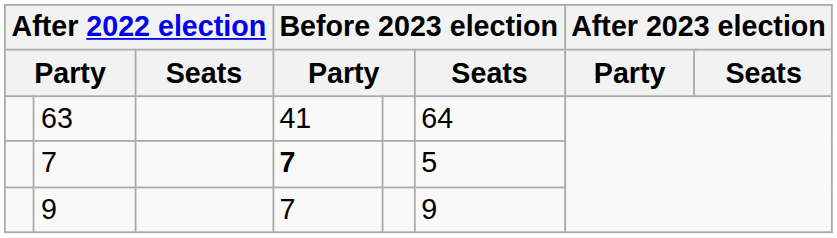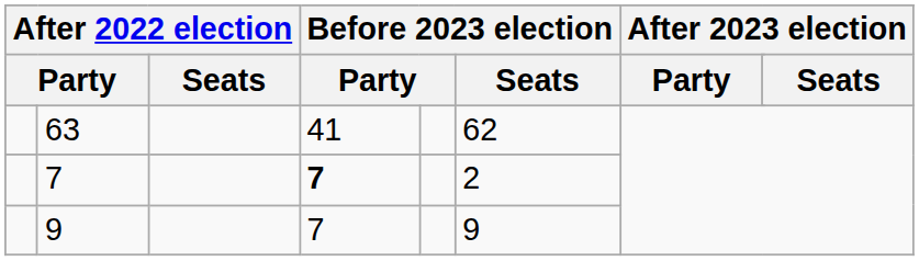row 3 | Before 2023 election / Seats: 64 -> 62
row 4 | Before 2023 election / Seats: 5 -> 2
